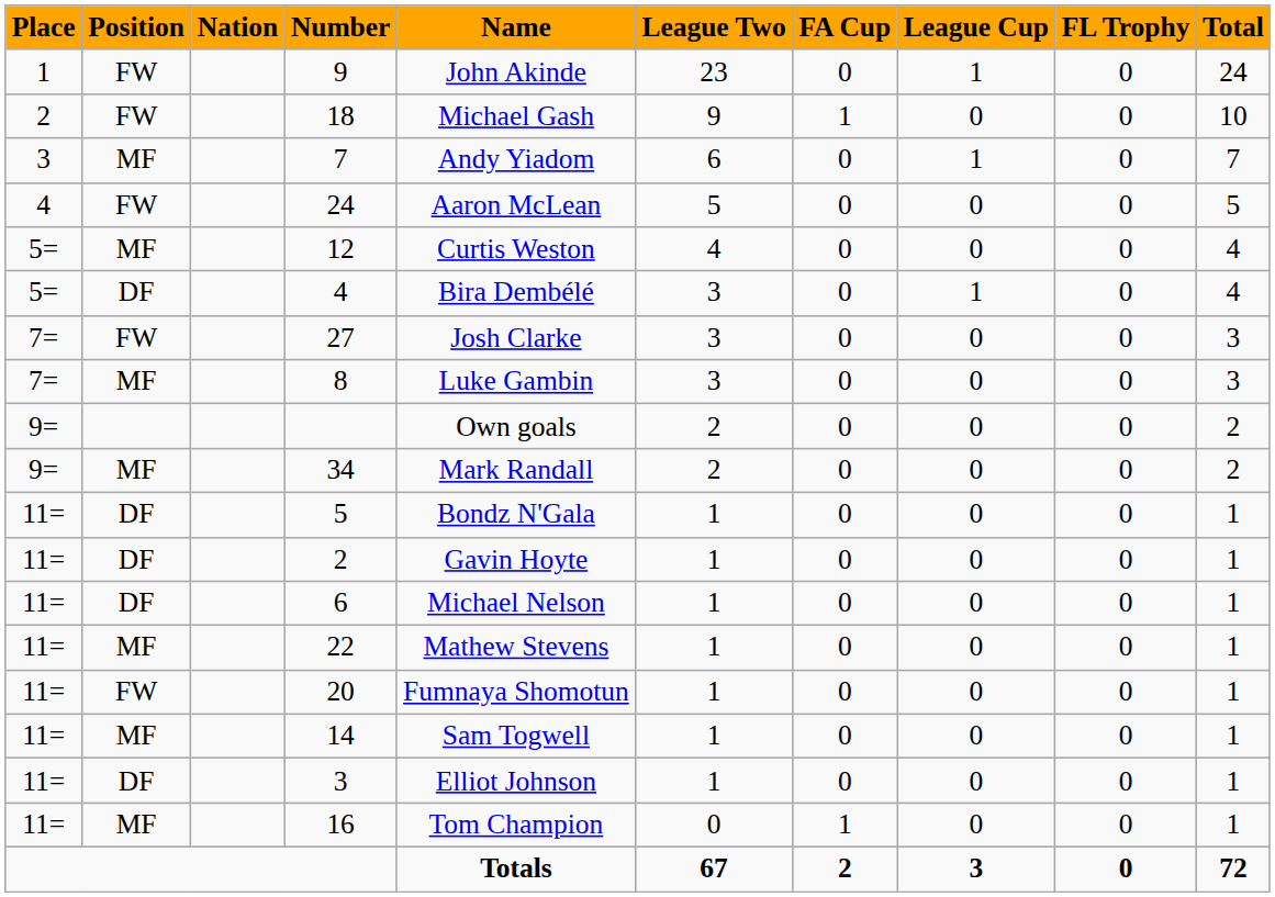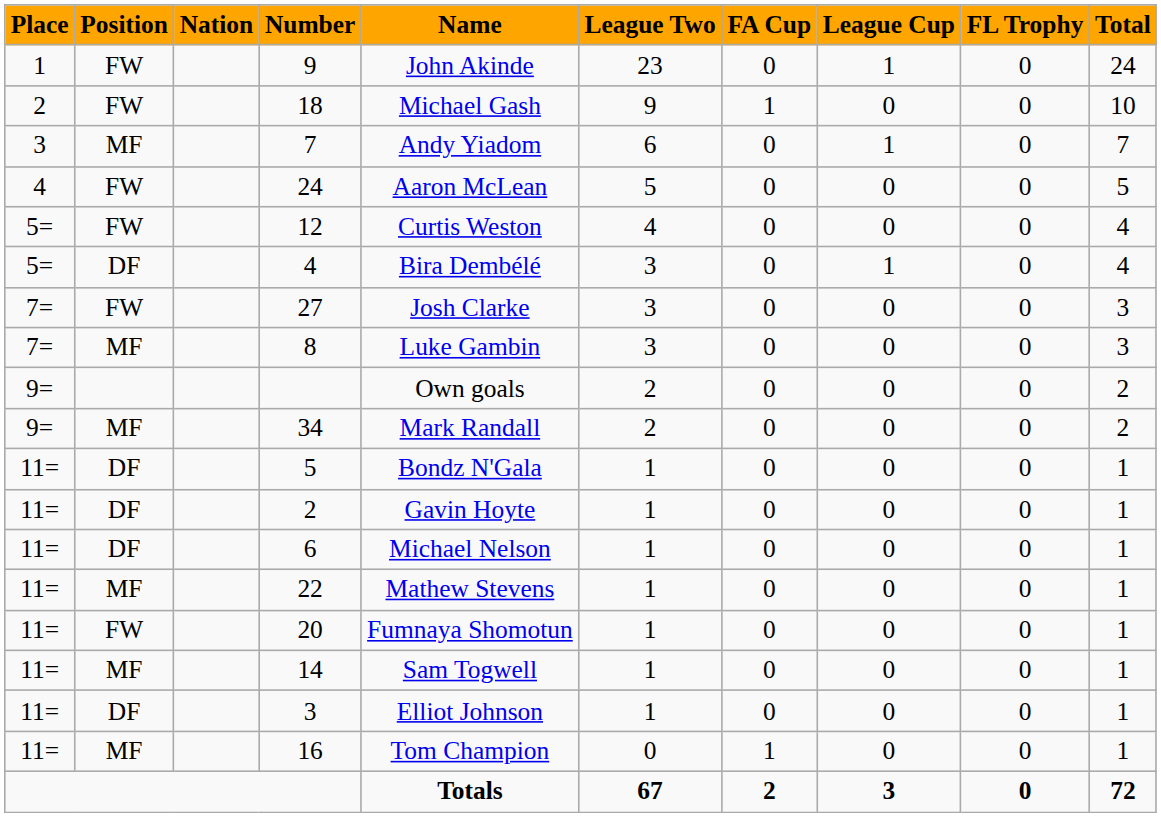12 | Position: MF -> FW
